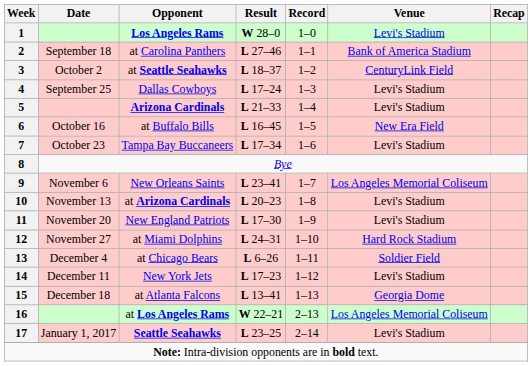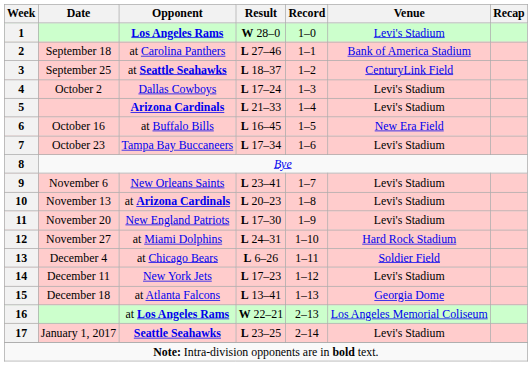3 | Date: October 2 -> September 25
4 | Date: September 25 -> October 2
9 | Venue: Los Angeles Memorial Coliseum -> Levi's Stadium
